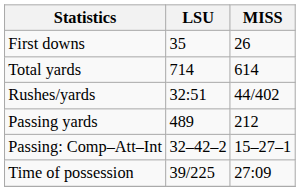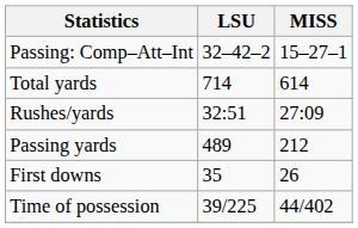rows swapped: First downs <-> Passing: Comp–Att–Int
Rushes/yards | MISS: 44/402 -> 27:09
Time of possession | MISS: 27:09 -> 44/402
